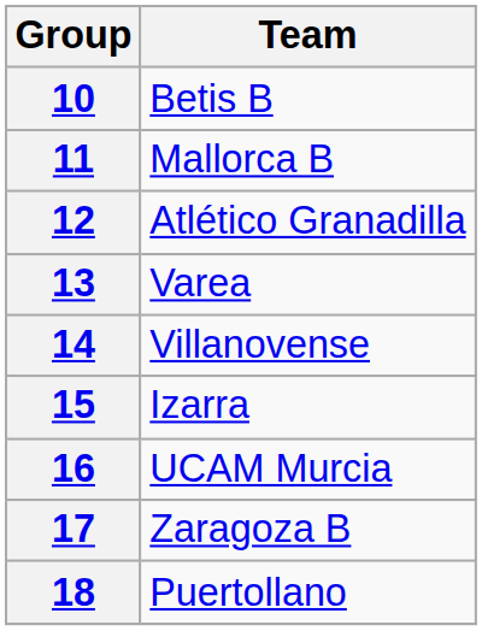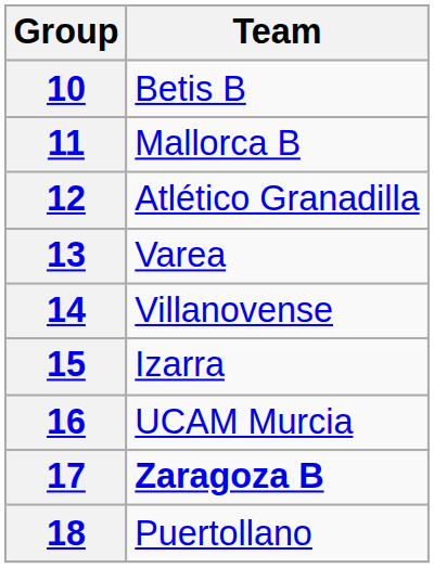17 | Team: normal -> bold
